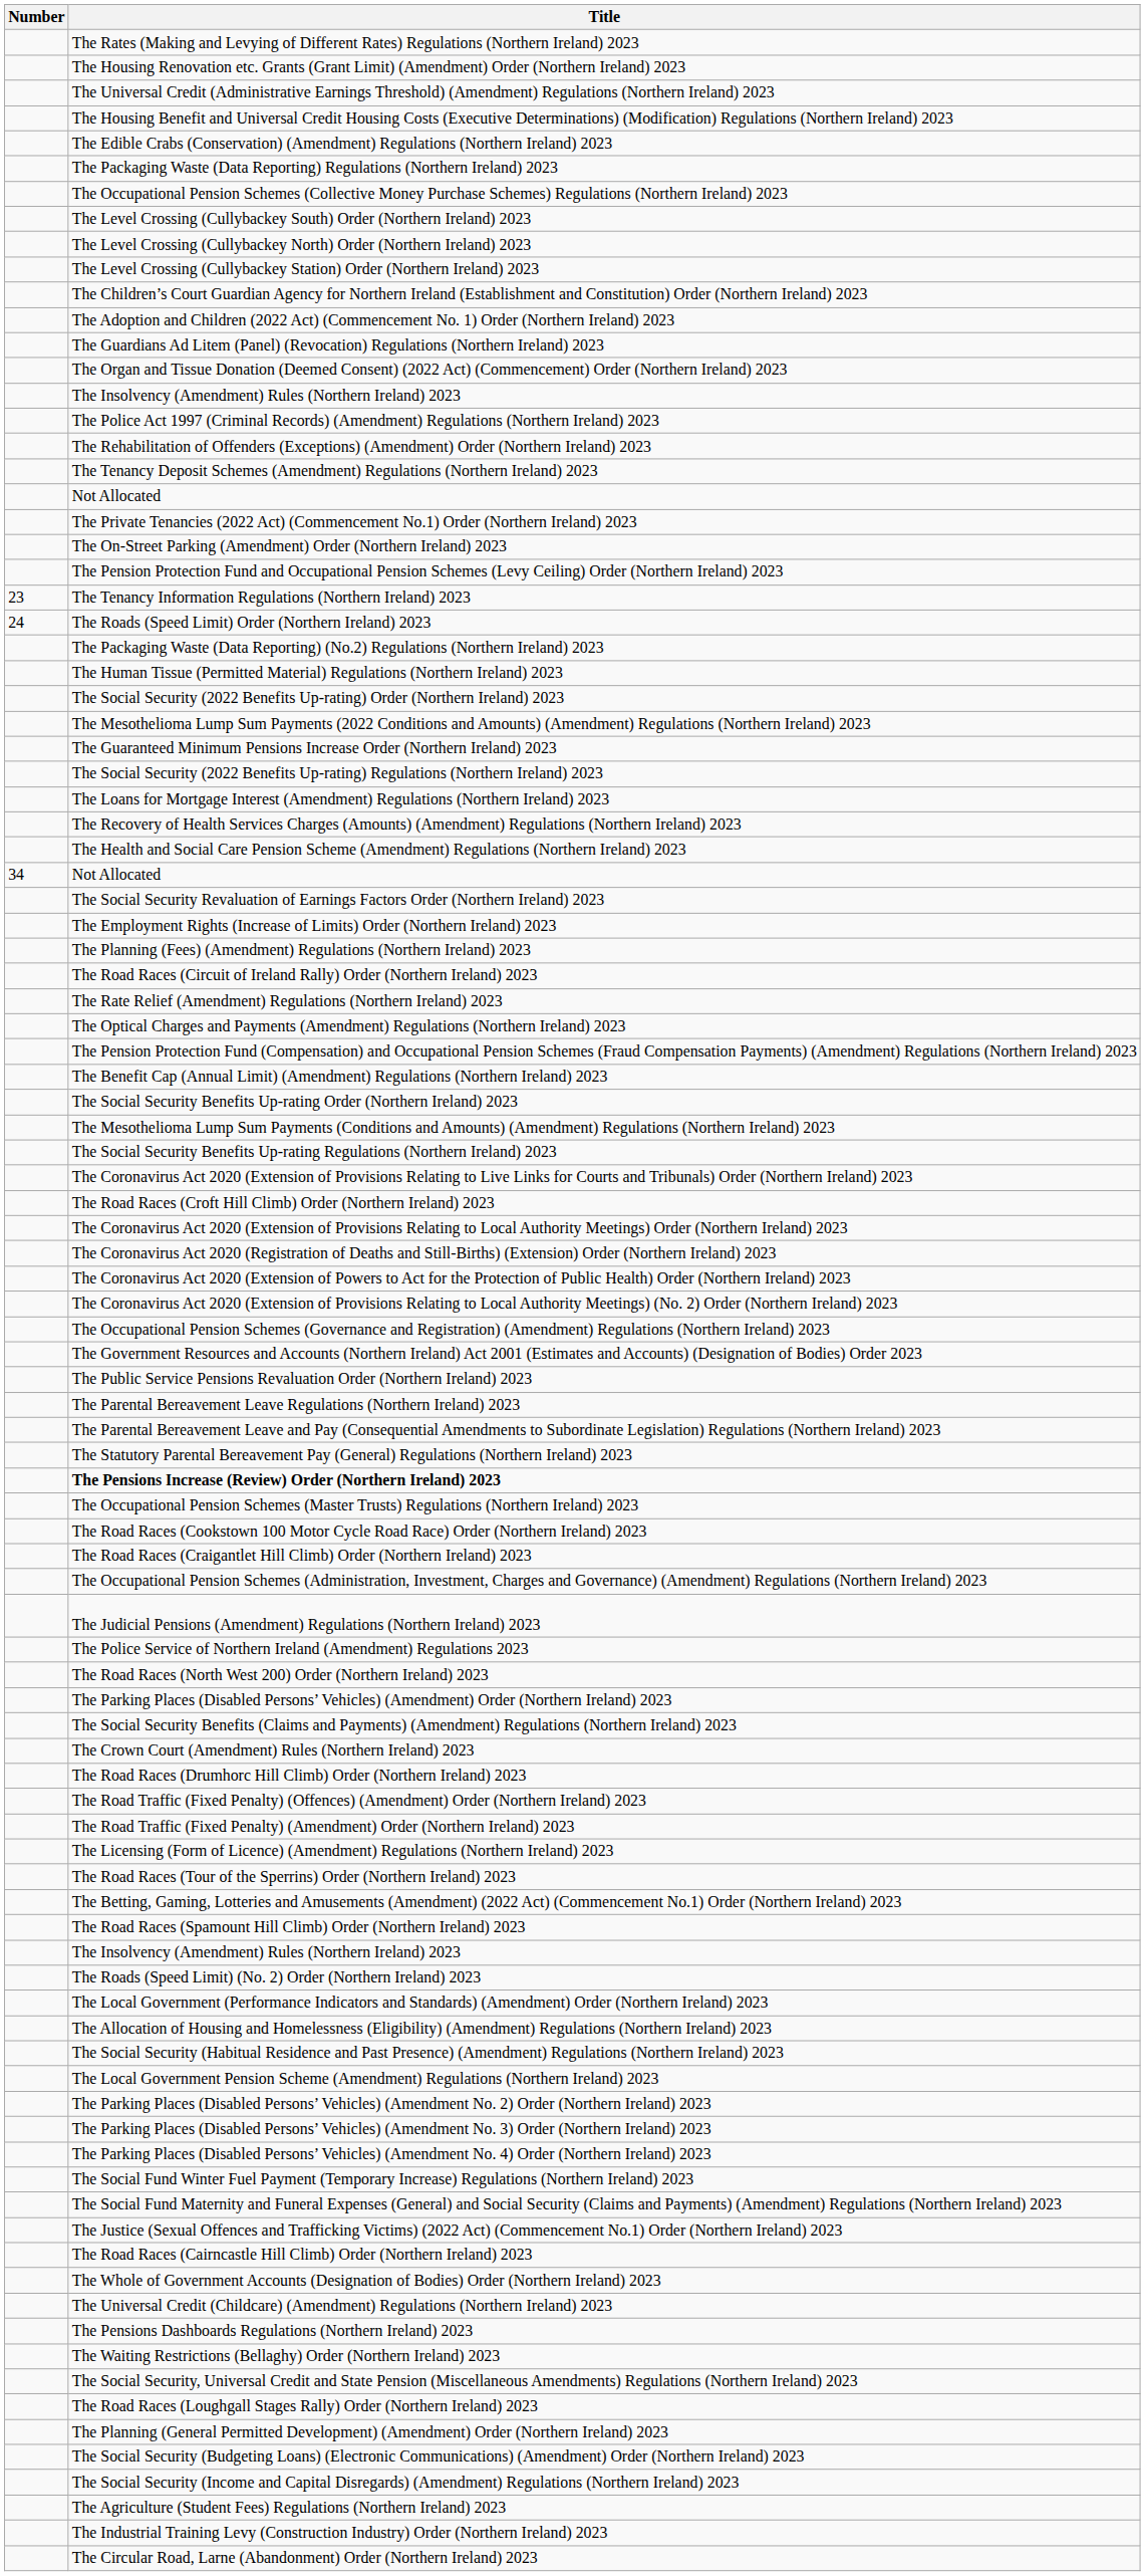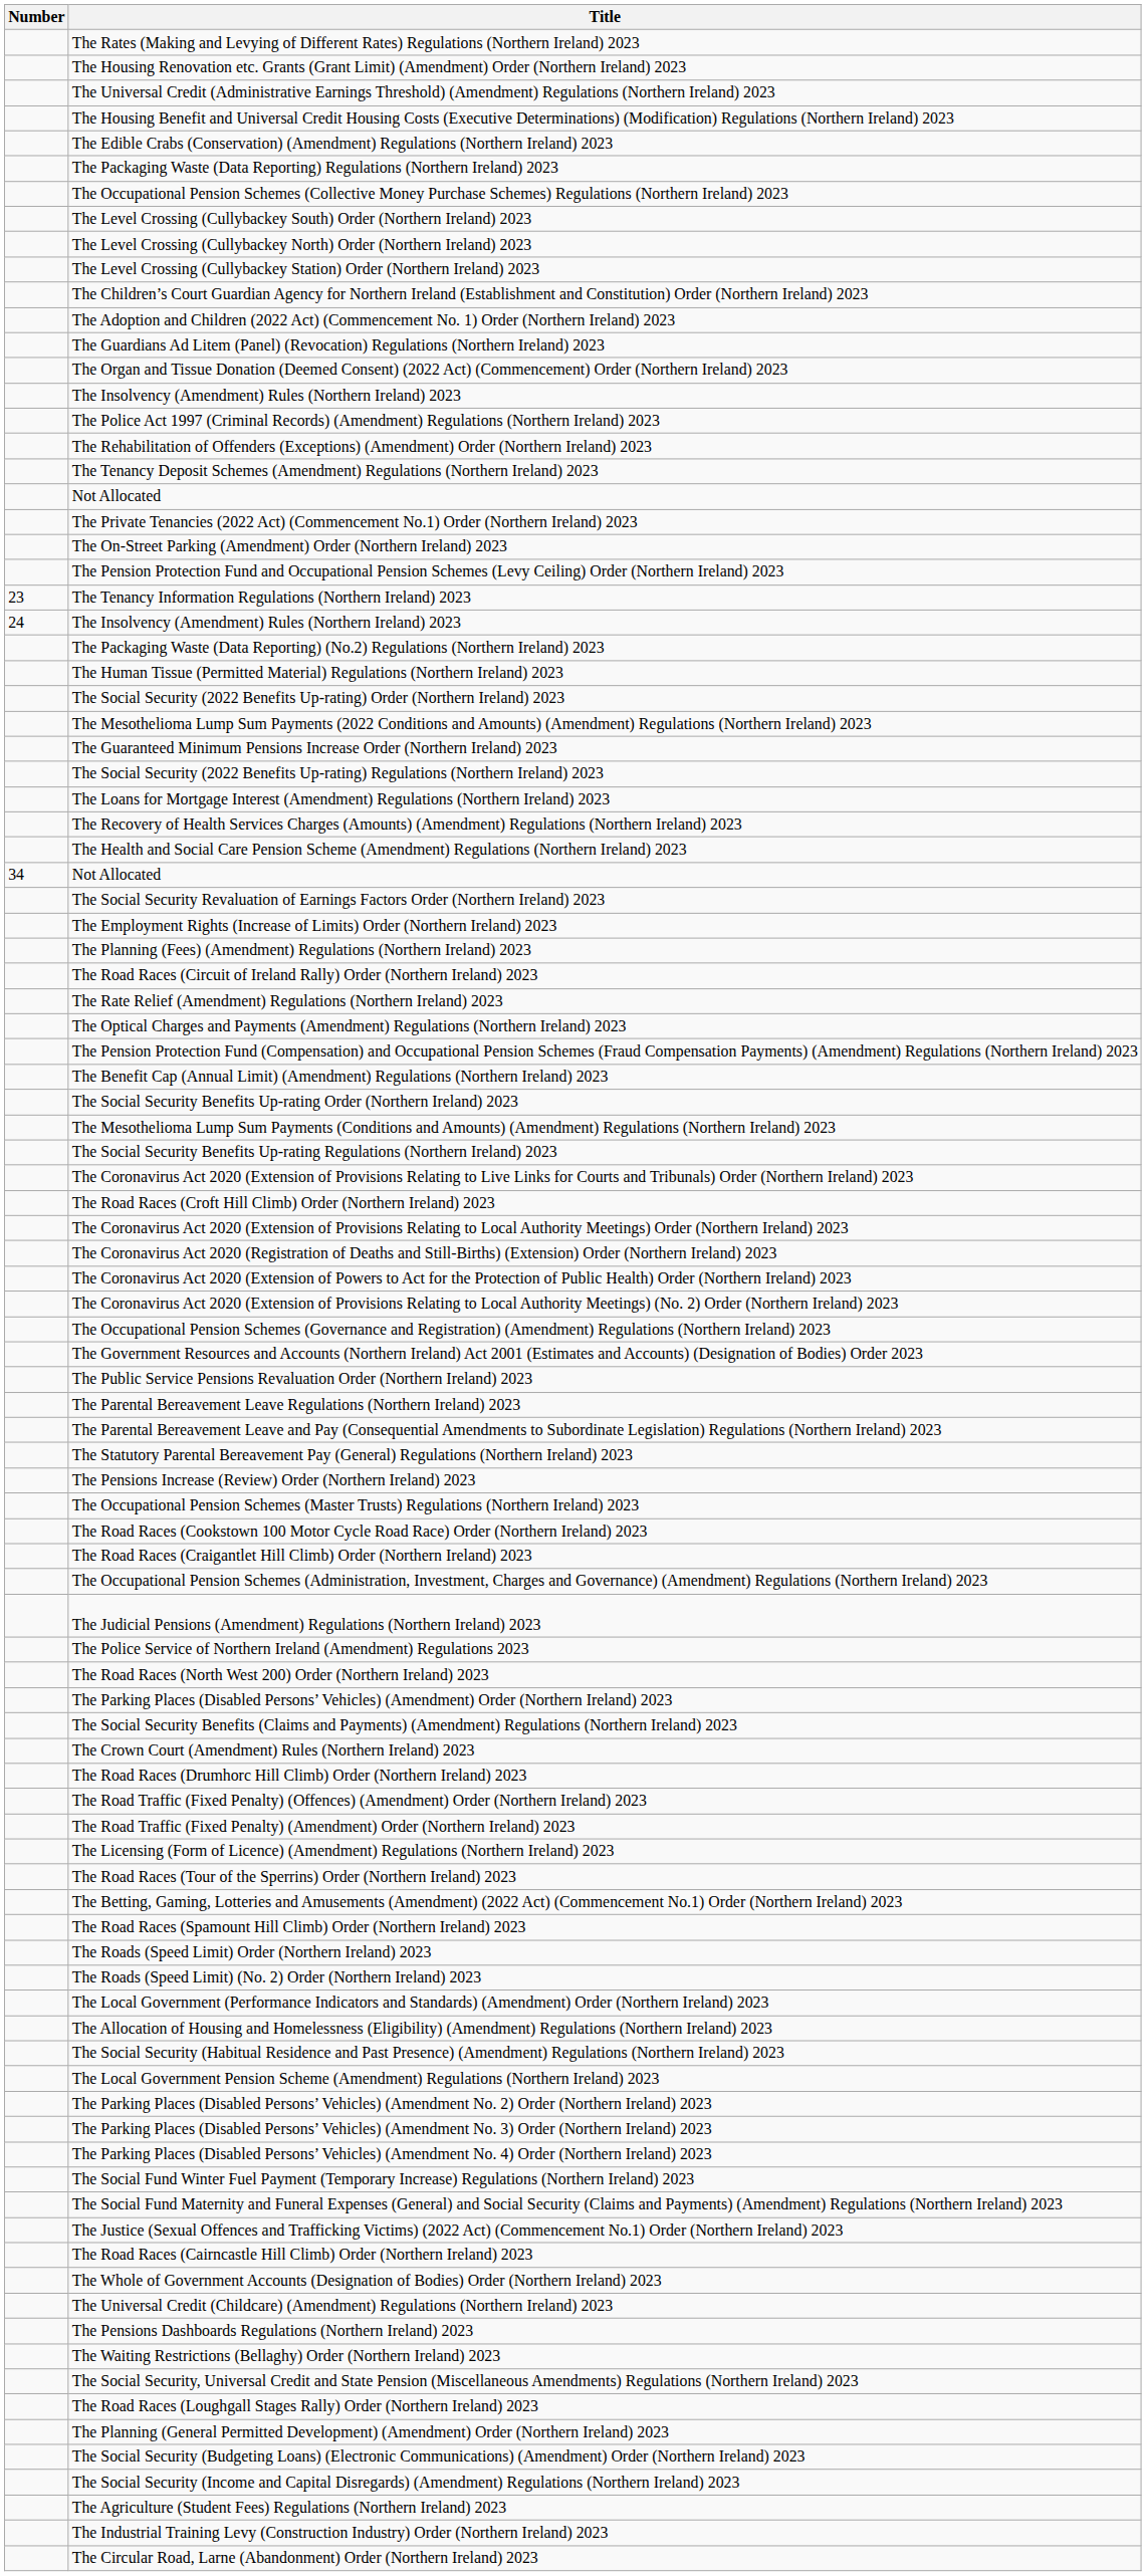row 25 | Title: The Roads (Speed Limit) Order (Northern Ireland) 2023 -> The Insolvency (Amendment) Rules (Northern Ireland) 2023
row 59 | Title: bold -> normal
row 77 | Title: The Insolvency (Amendment) Rules (Northern Ireland) 2023 -> The Roads (Speed Limit) Order (Northern Ireland) 2023
